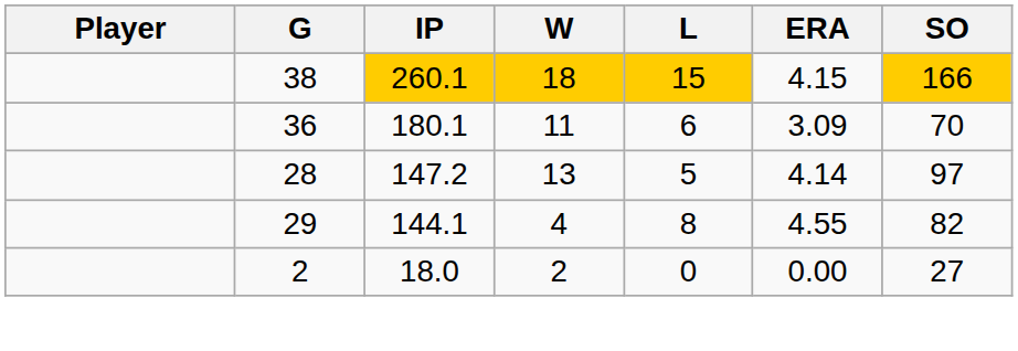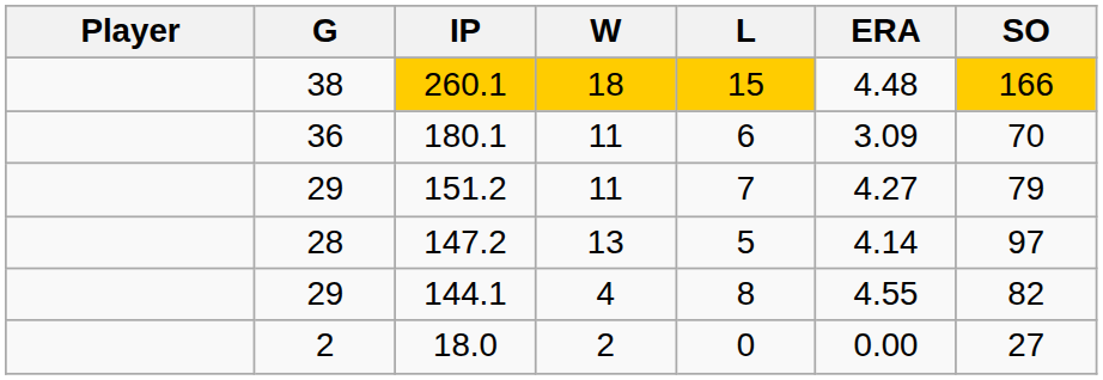260.1 | ERA: 4.15 -> 4.48
+ row: 29 | 151.2 | 11 | 7 | 4.27 | 79
